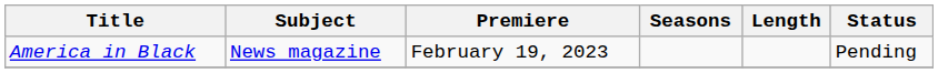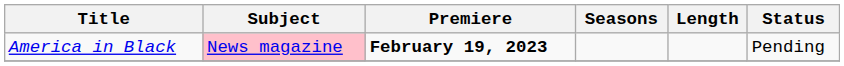America in Black | Subject: no background -> pink background
America in Black | Premiere: normal -> bold
